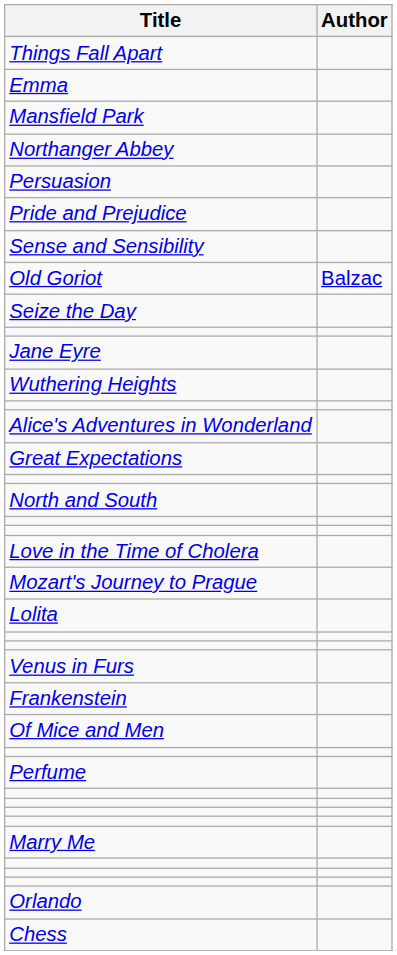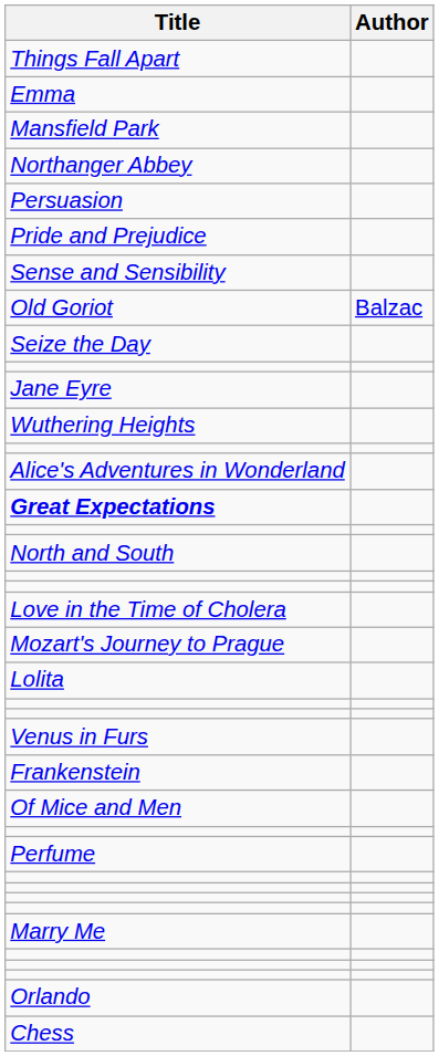row 16 | Title: normal -> bold
